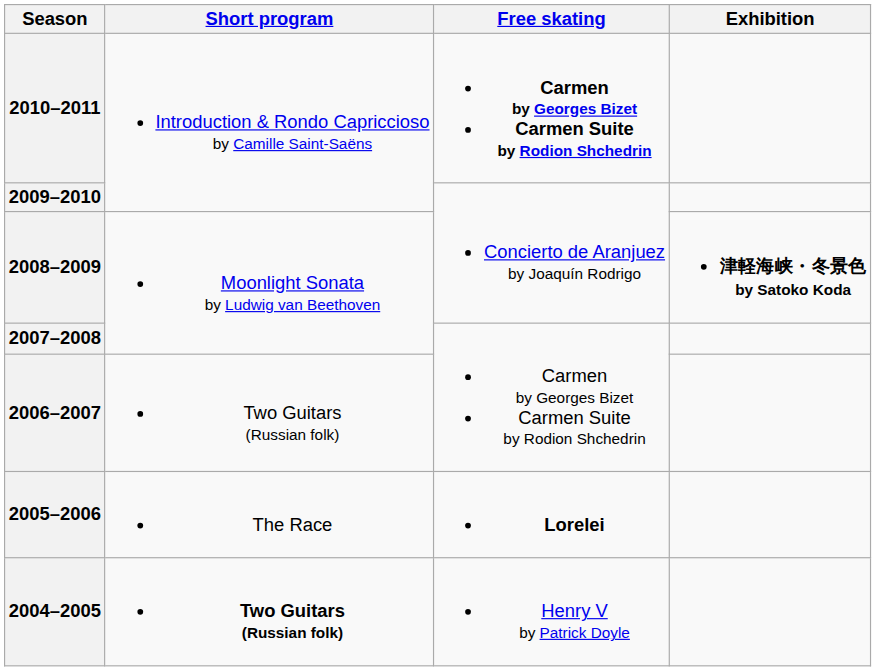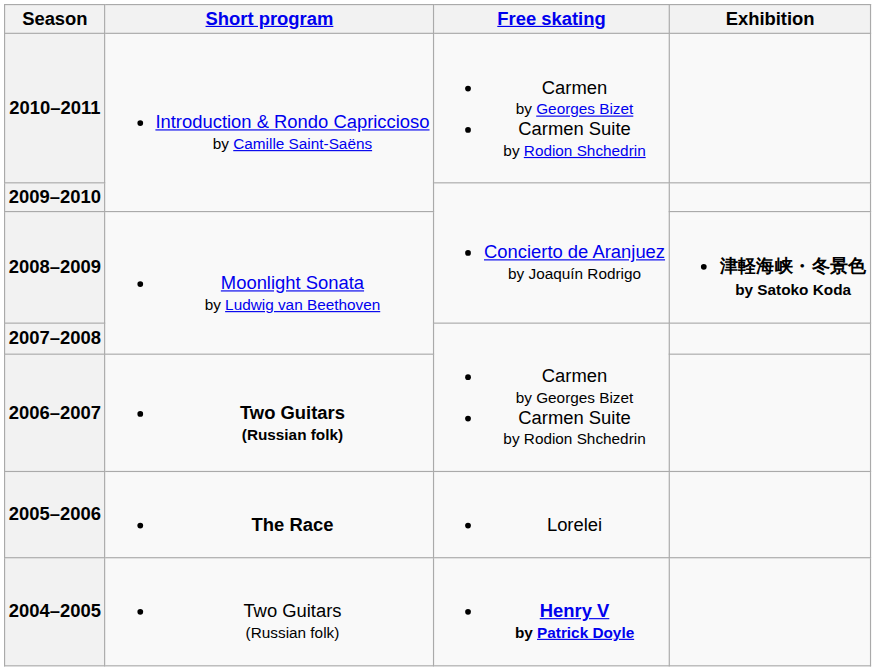2010–2011 | Free skating: bold -> normal
2006–2007 | Short program: normal -> bold
2005–2006 | Short program: normal -> bold
2005–2006 | Free skating: bold -> normal
2004–2005 | Short program: bold -> normal
2004–2005 | Free skating: normal -> bold
